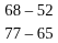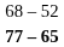77 – 65 | column 1: normal -> bold
